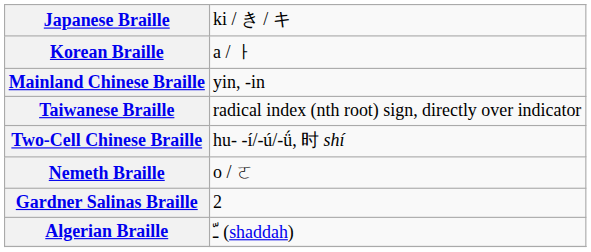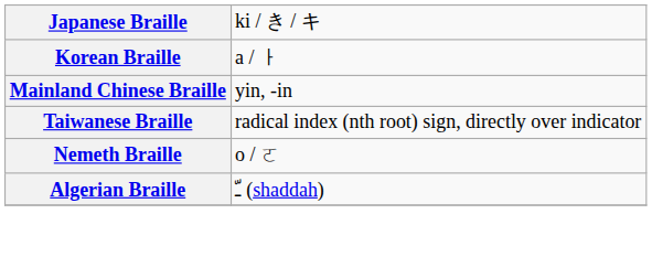- row: Two-Cell Chinese Braille | hu- -í/-ú/-ǘ, 时 shí
- row: Gardner Salinas Braille | 2
